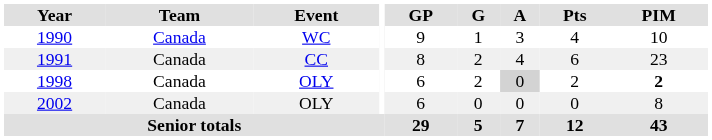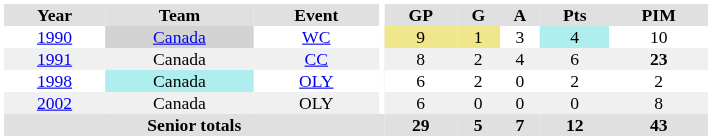1990 | Team: no background -> lightgrey background
1990 | GP: no background -> khaki background
1990 | G: no background -> khaki background
1990 | Pts: no background -> paleturquoise background
1991 | PIM: normal -> bold
1998 | Team: no background -> paleturquoise background
1998 | A: lightgrey background -> no background
1998 | PIM: bold -> normal
